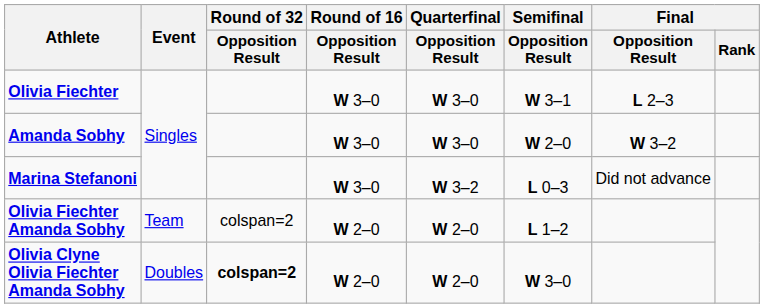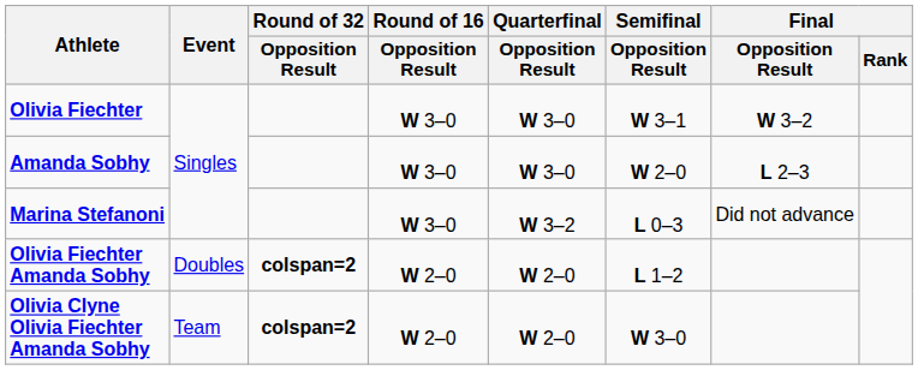Olivia Fiechter | Final / Opposition Result: L 2–3 -> W 3–2
Amanda Sobhy | Final / Opposition Result: W 3–2 -> L 2–3
Olivia Fiechter Amanda Sobhy | Event: Team -> Doubles
Olivia Fiechter Amanda Sobhy | Round of 32 / Opposition Result: normal -> bold
Olivia Clyne Olivia Fiechter Amanda Sobhy | Event: Doubles -> Team
